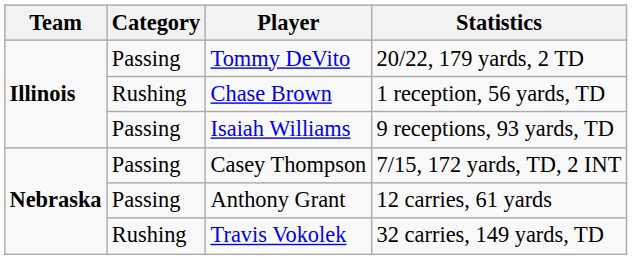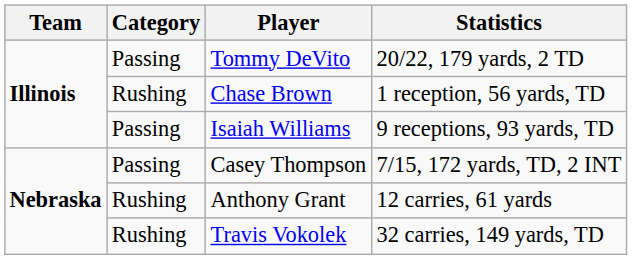Anthony Grant | Category: Passing -> Rushing
